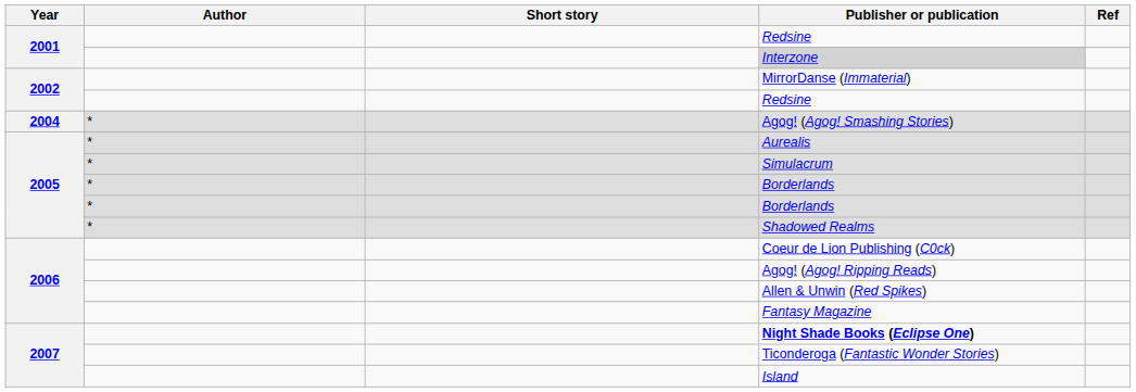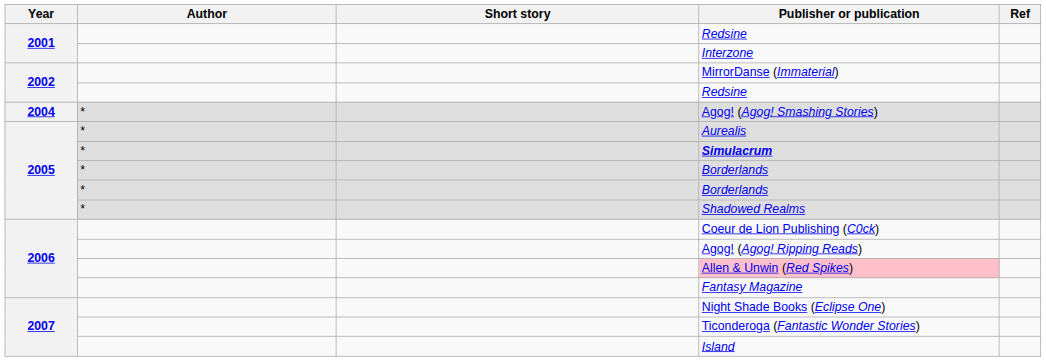Interzone | Publisher or publication: lightgrey background -> no background
Simulacrum | Publisher or publication: normal -> bold
Allen & Unwin (Red Spikes) | Publisher or publication: no background -> pink background
Night Shade Books (Eclipse One) | Publisher or publication: bold -> normal
